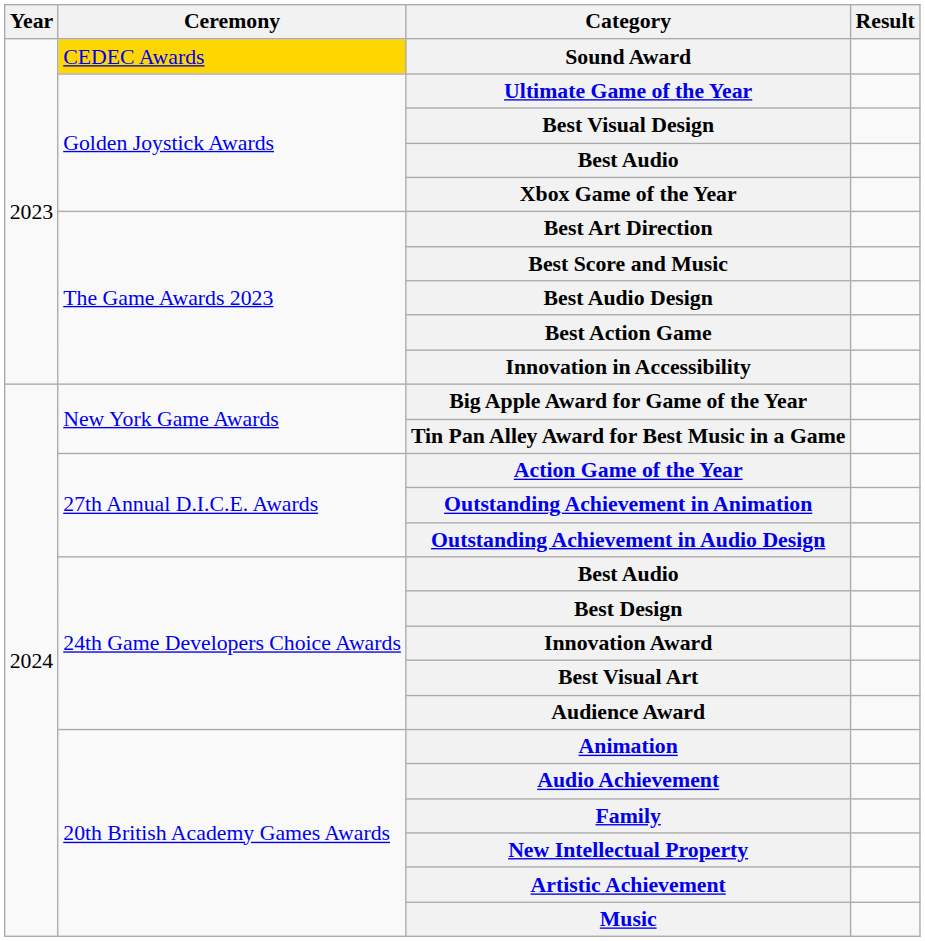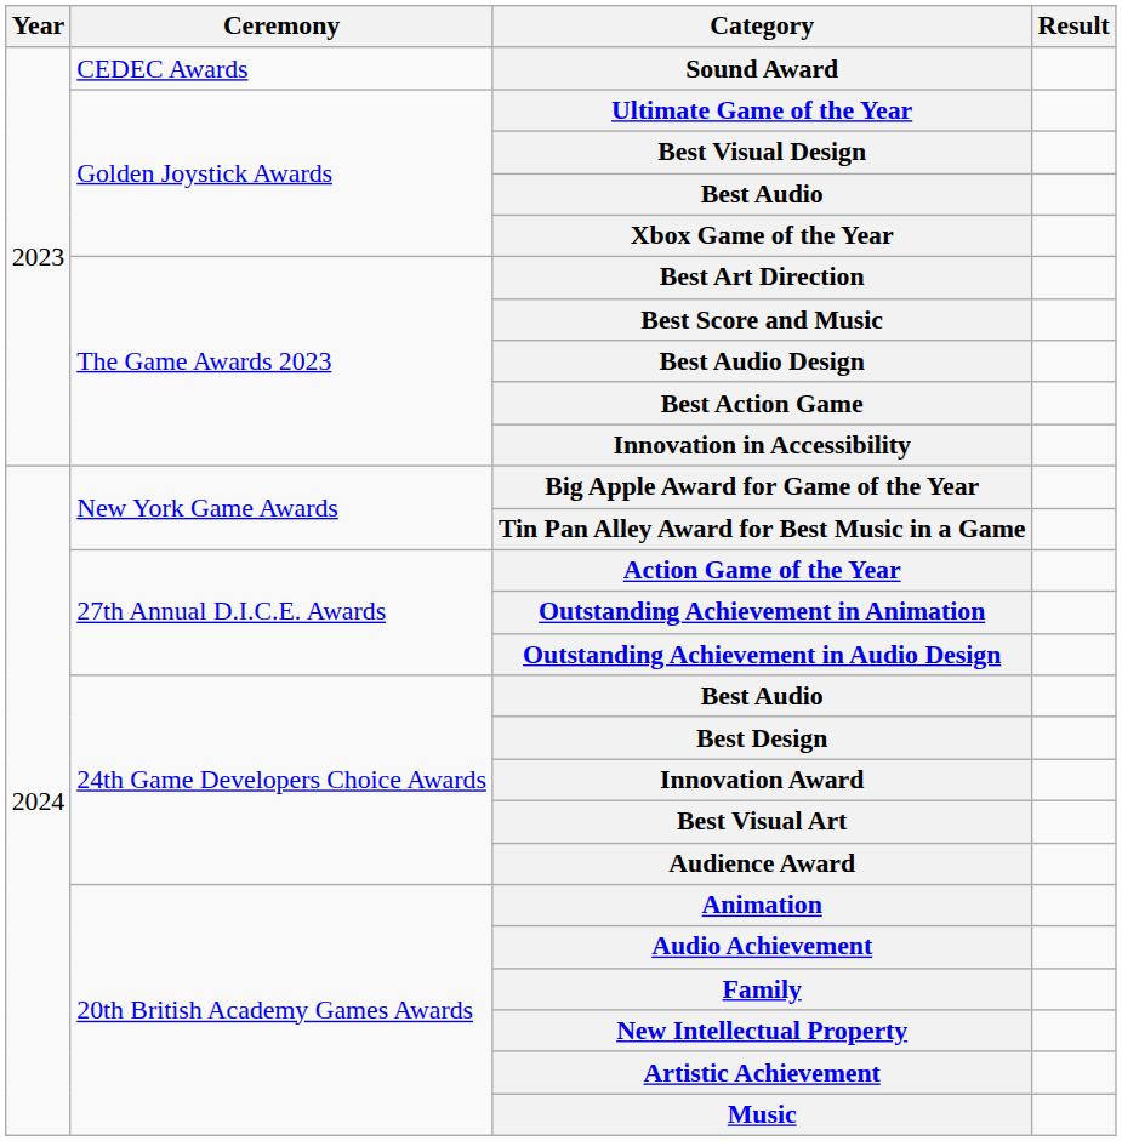Sound Award | Ceremony: gold background -> no background
